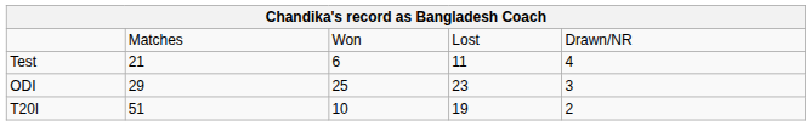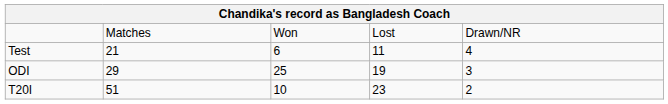ODI | column 4: 23 -> 19
T20I | column 4: 19 -> 23
